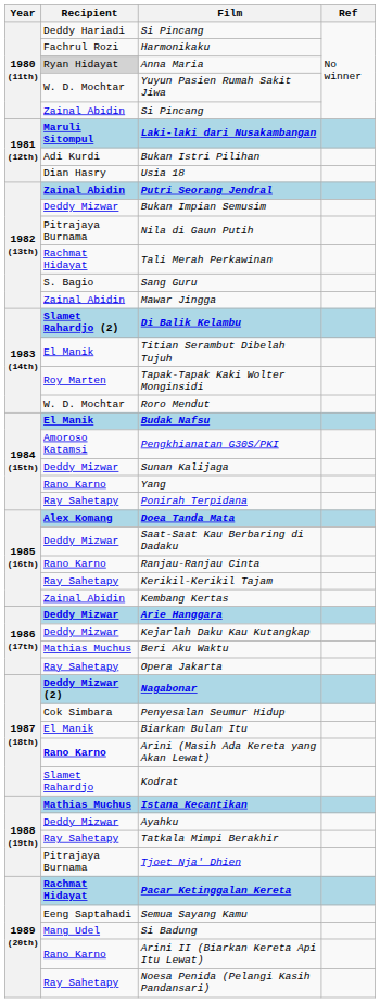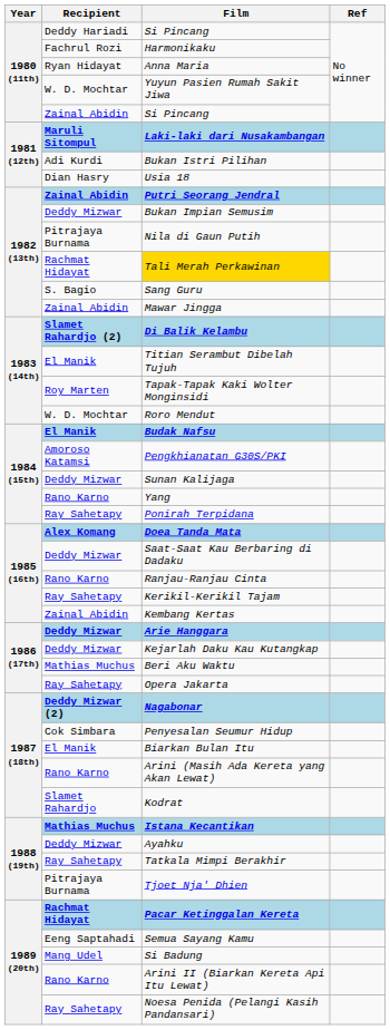Anna Maria | Recipient: lightgrey background -> no background
Tali Merah Perkawinan | Film: no background -> gold background
Arini (Masih Ada Kereta yang Akan Lewat) | Recipient: bold -> normal
